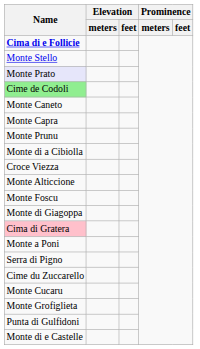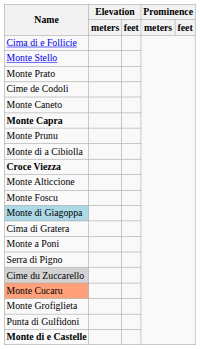Cima di e Follicie | Name: bold -> normal
Monte Prato | Name: lavender background -> no background
Cime de Codoli | Name: lightgreen background -> no background
Monte Capra | Name: normal -> bold
Croce Viezza | Name: normal -> bold
Monte di Giagoppa | Name: no background -> lightblue background
Cima di Gratera | Name: pink background -> no background
Cime du Zuccarello | Name: no background -> lightgrey background
Monte Cucaru | Name: no background -> lightsalmon background
Monte di e Castelle | Name: normal -> bold
